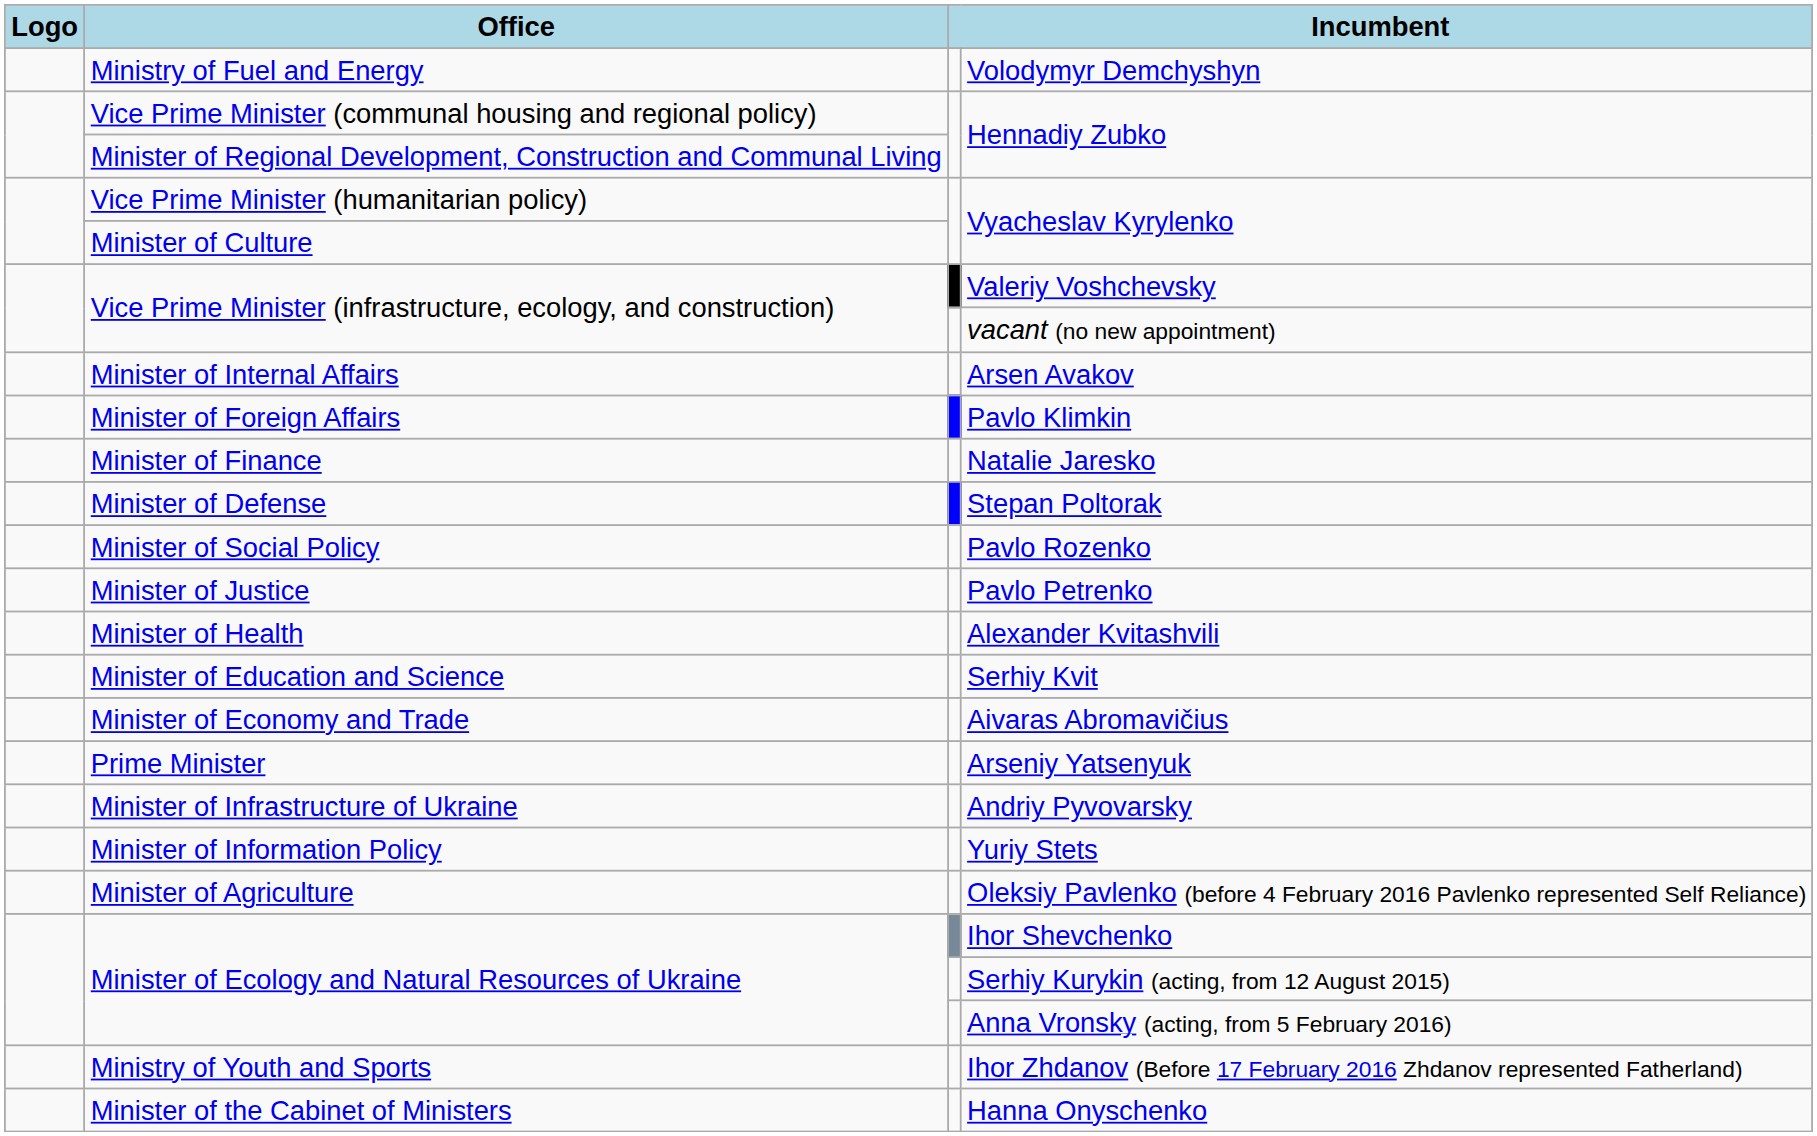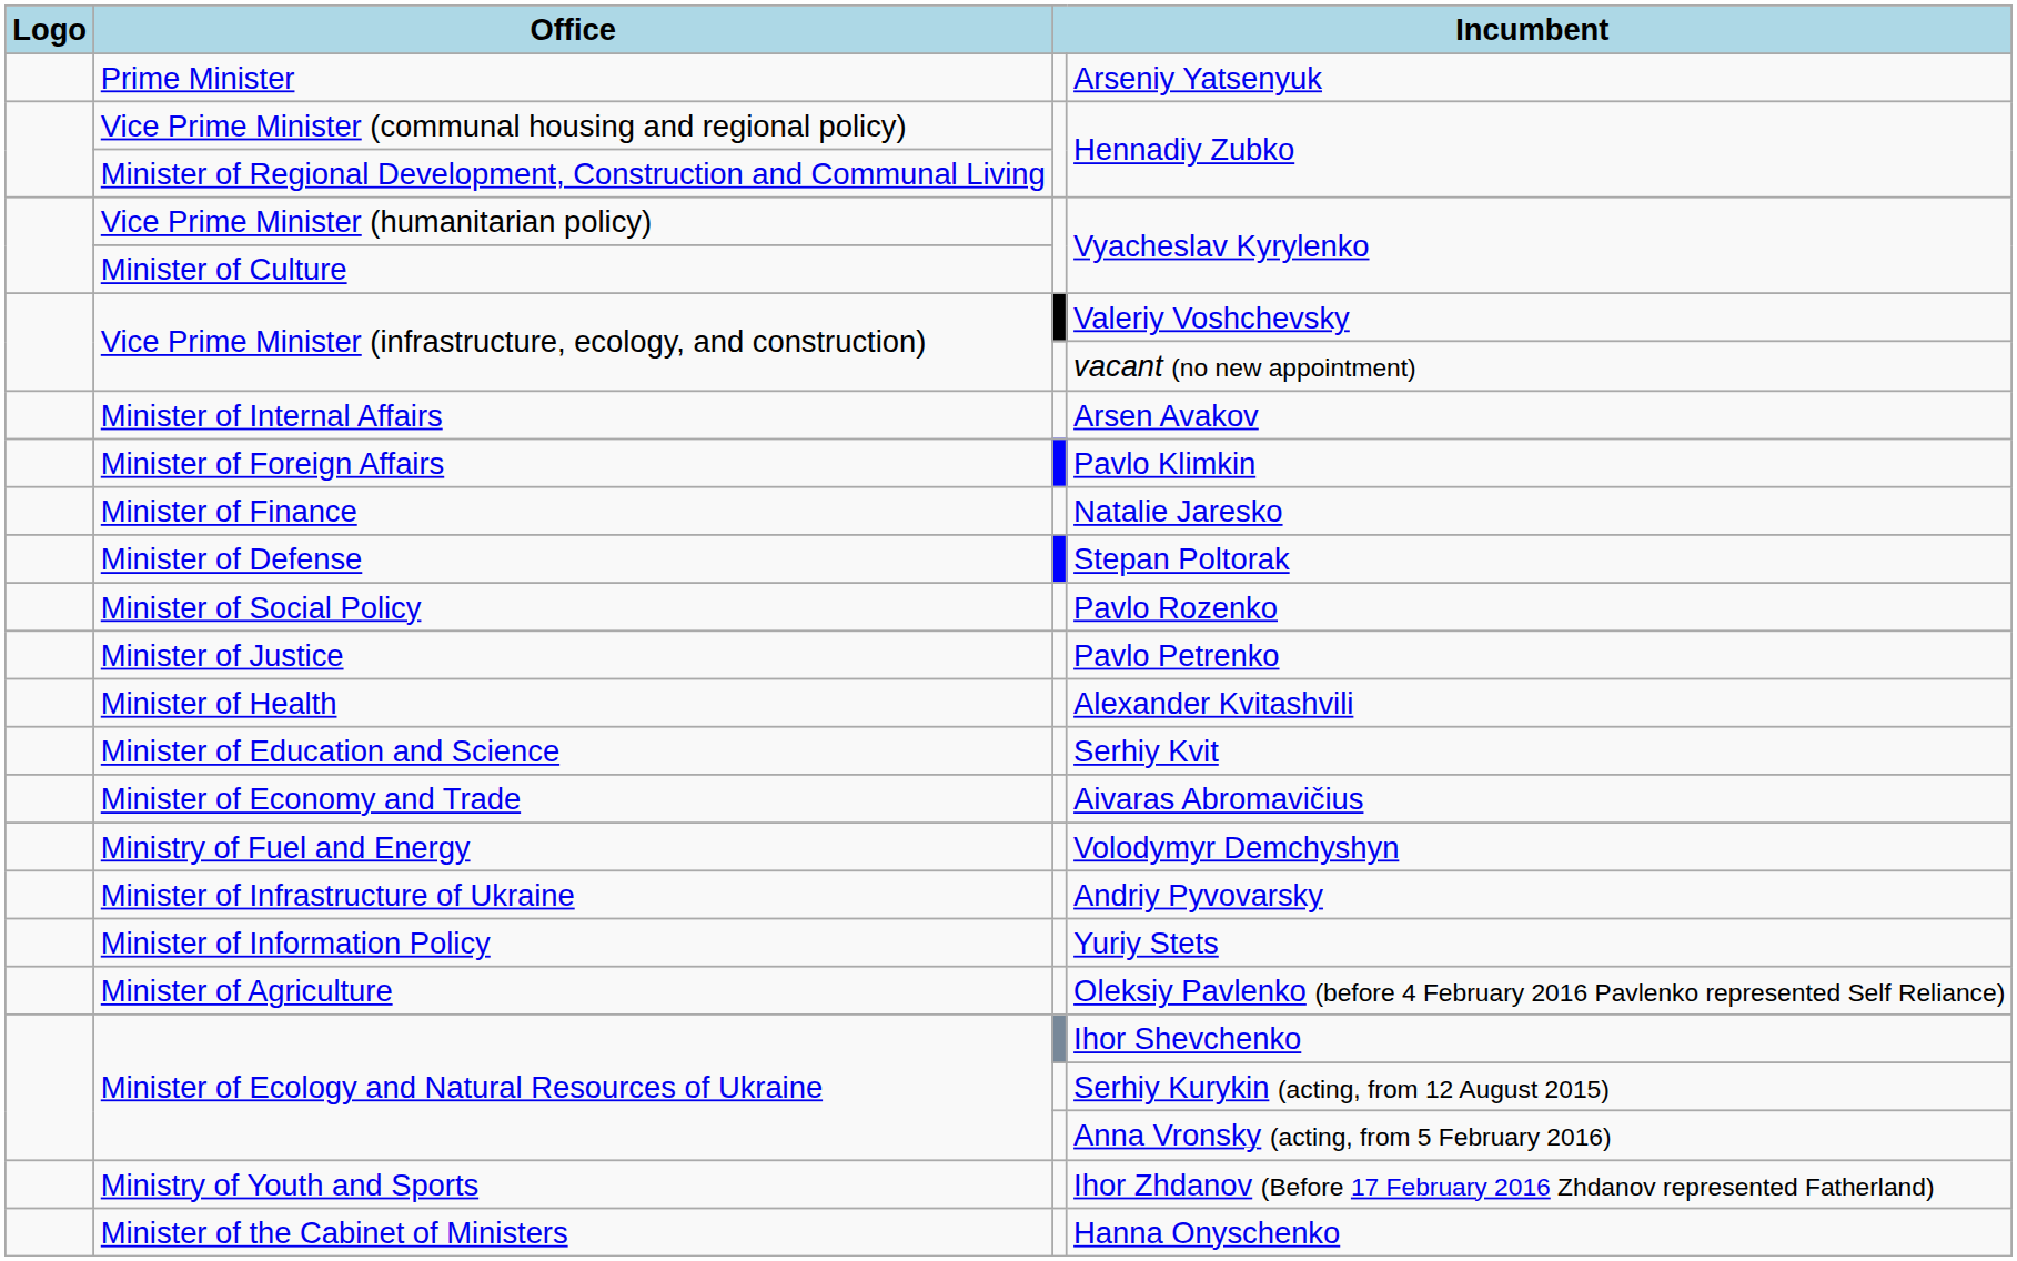rows swapped: Arseniy Yatsenyuk <-> Volodymyr Demchyshyn
